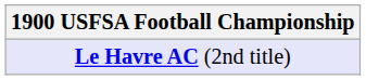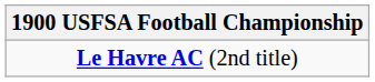row 2 | column 1: lavender background -> no background
